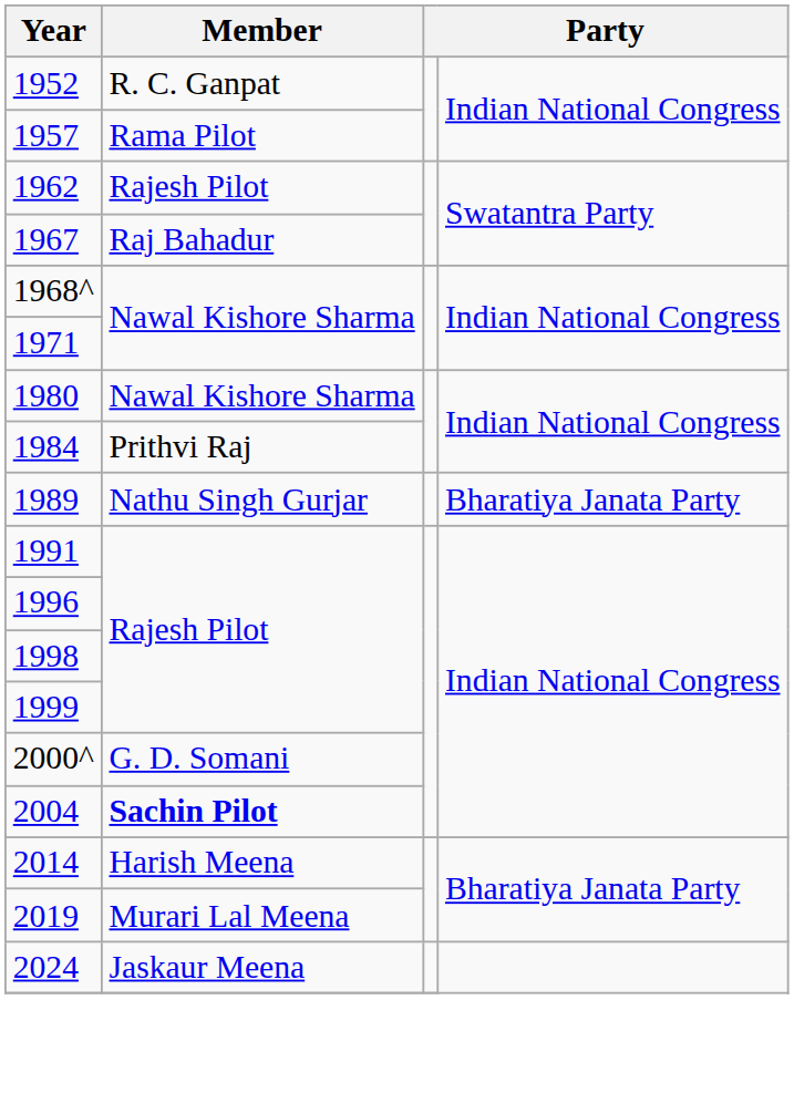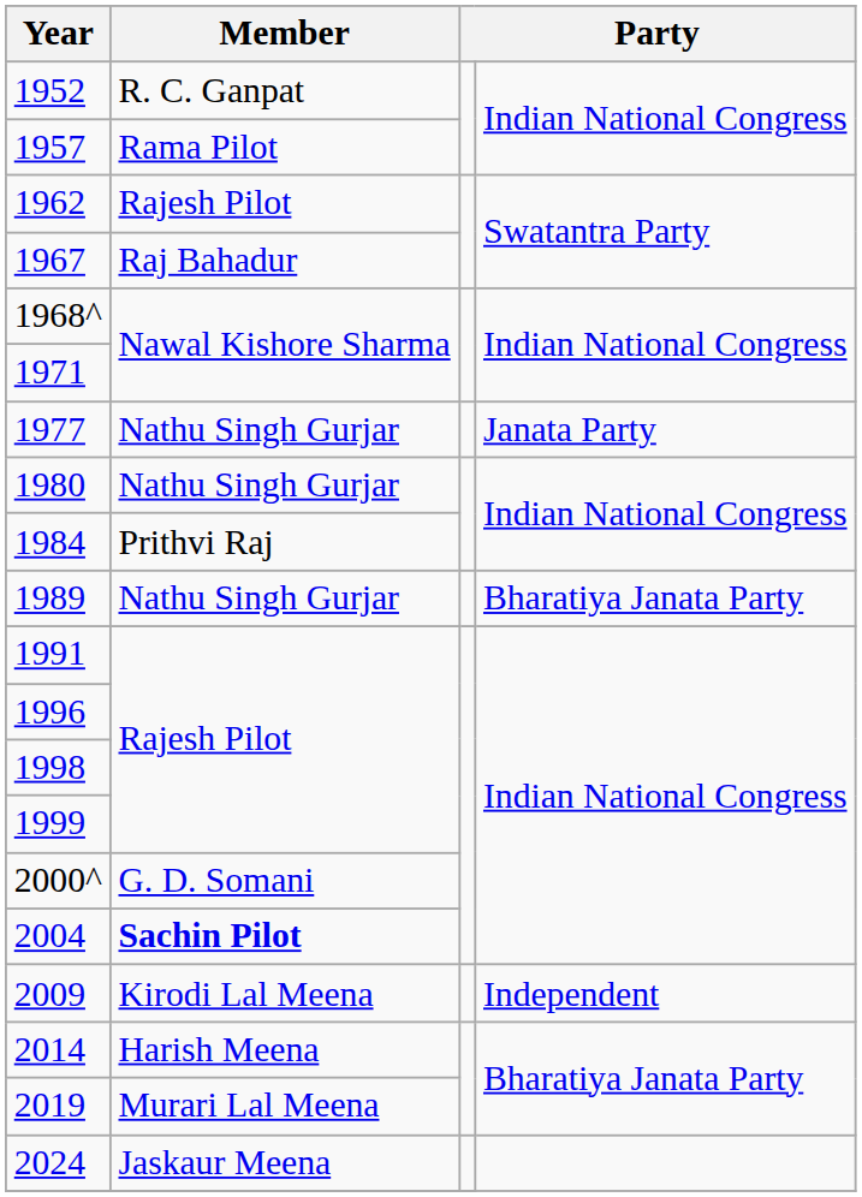+ row: 1977 | Nathu Singh Gurjar | Janata Party
1980 | Member: Nawal Kishore Sharma -> Nathu Singh Gurjar
+ row: 2009 | Kirodi Lal Meena | Independent
